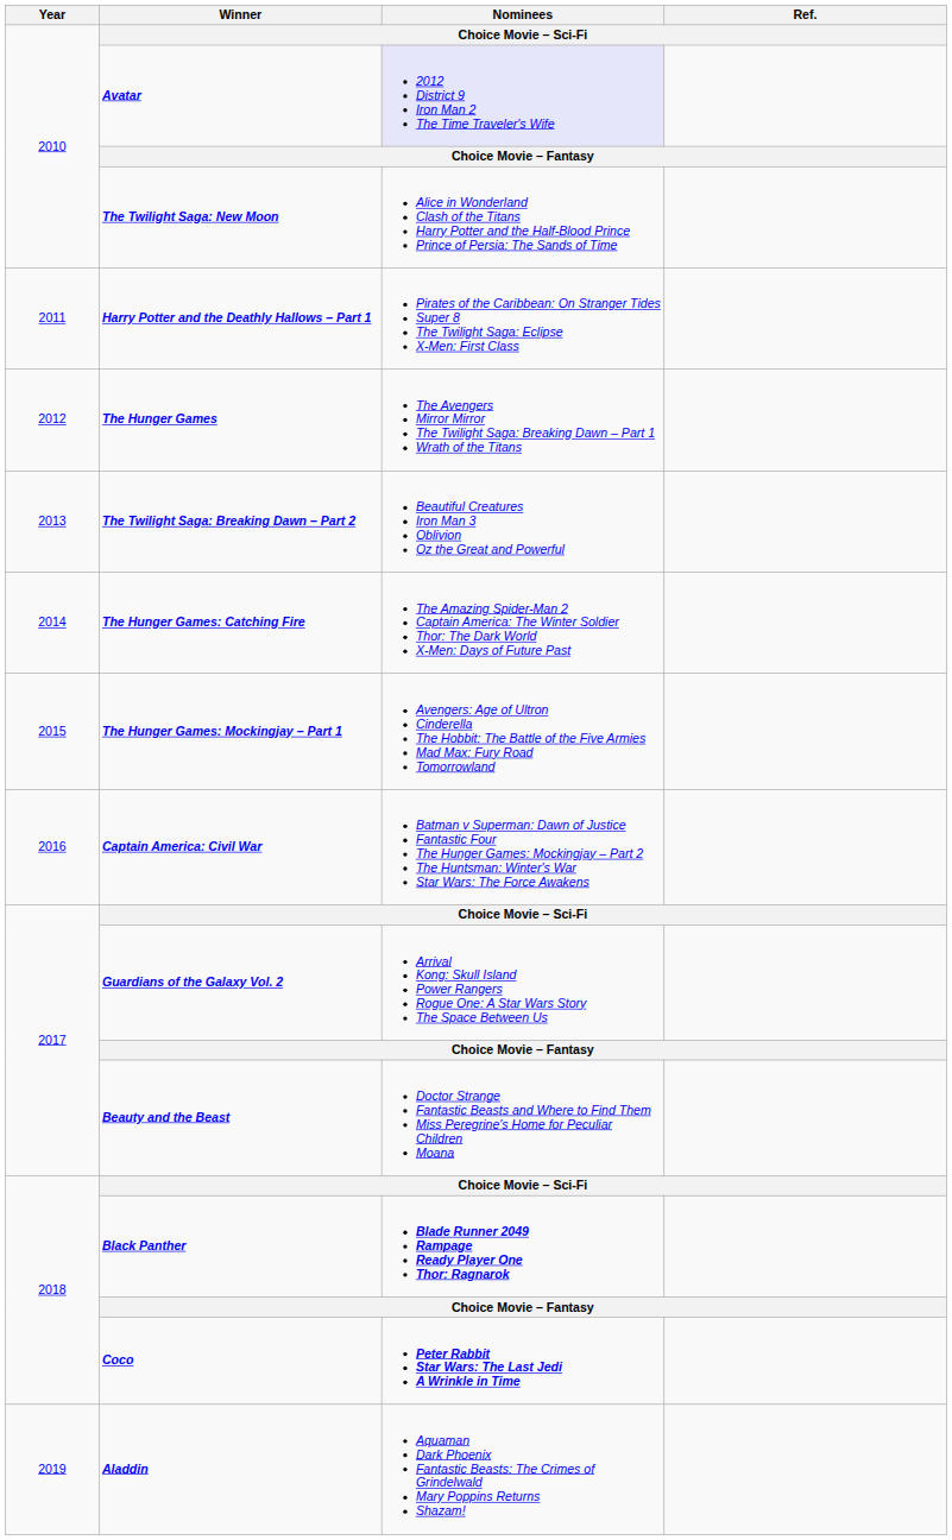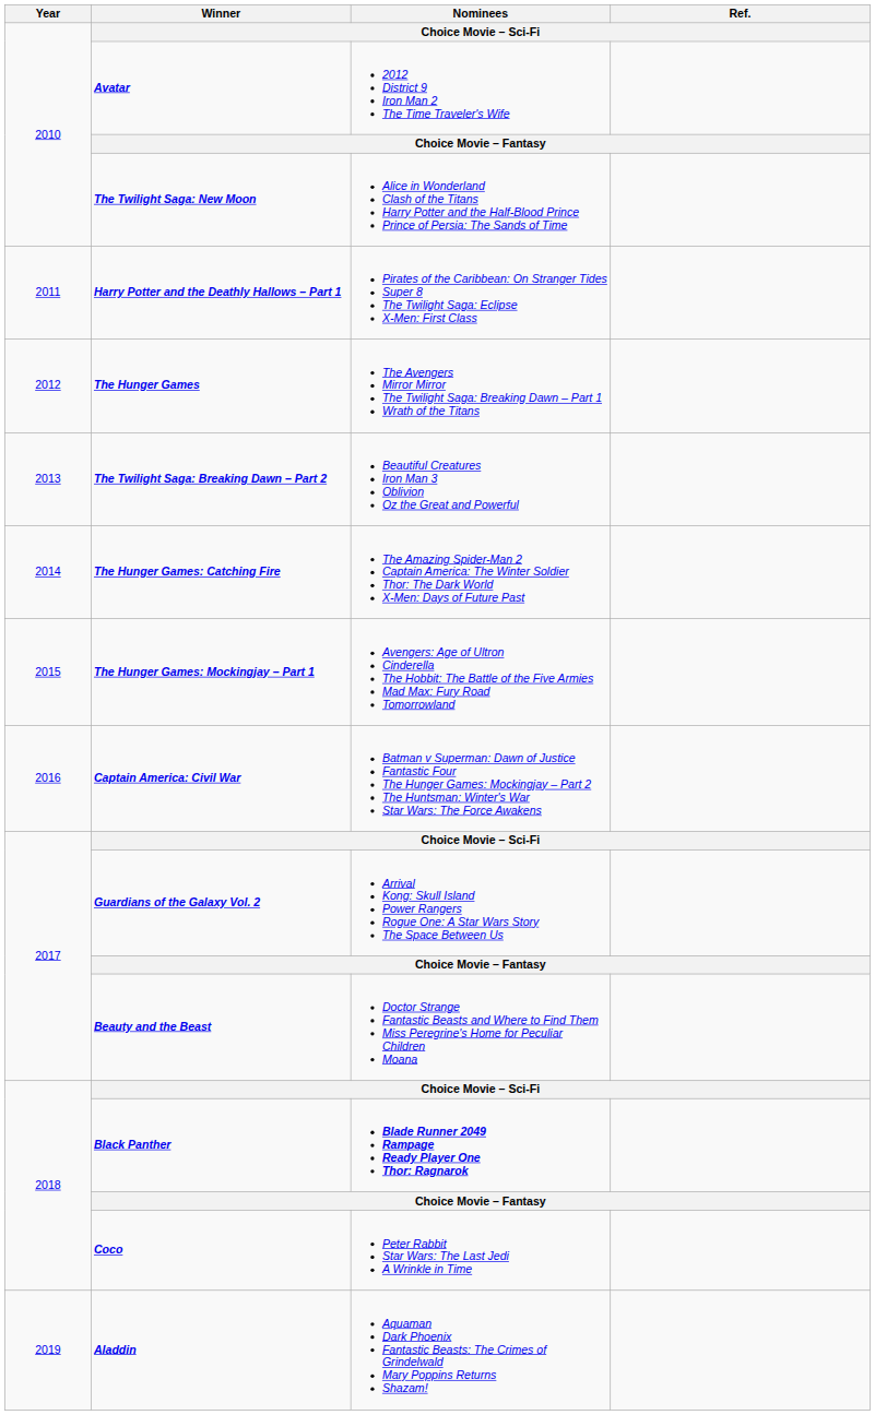Avatar | Nominees: lavender background -> no background
Coco | Nominees: bold -> normal
